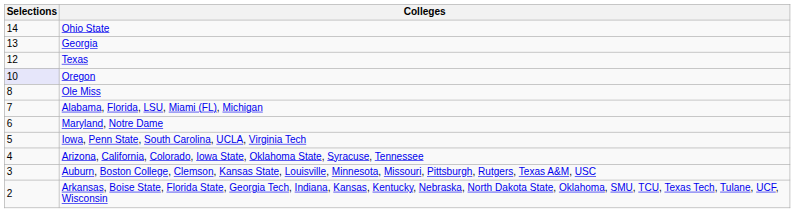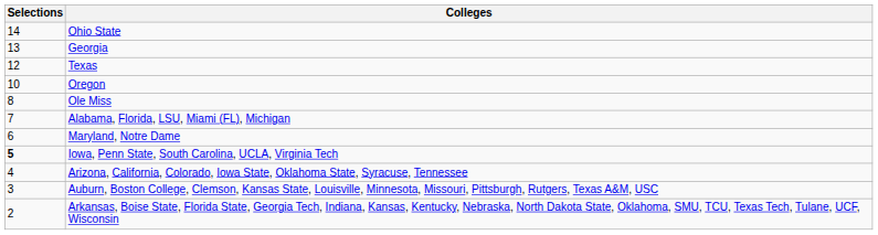Oregon | Selections: lavender background -> no background
Iowa, Penn State, South Carolina, UCLA, Virginia Tech | Selections: normal -> bold
